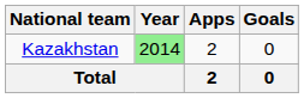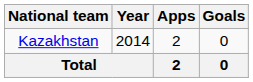Kazakhstan | Year: lightgreen background -> no background
